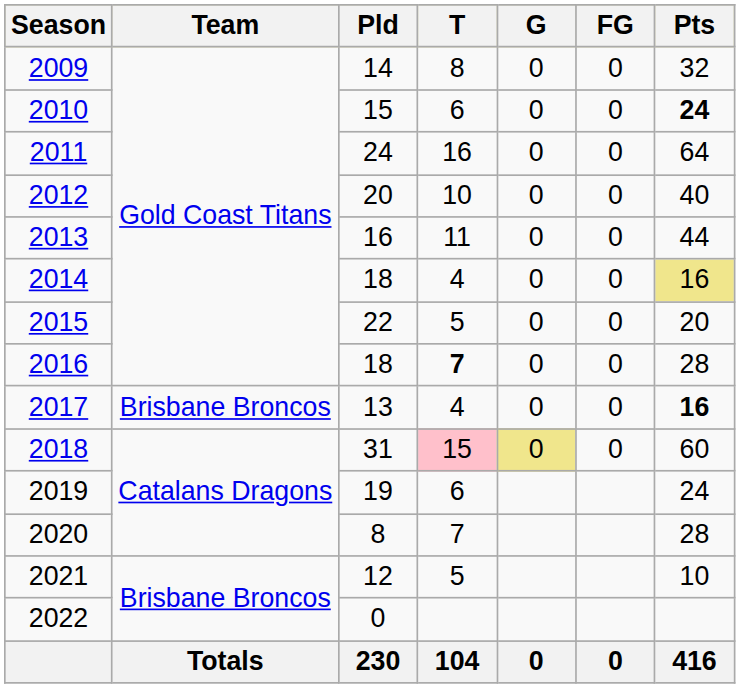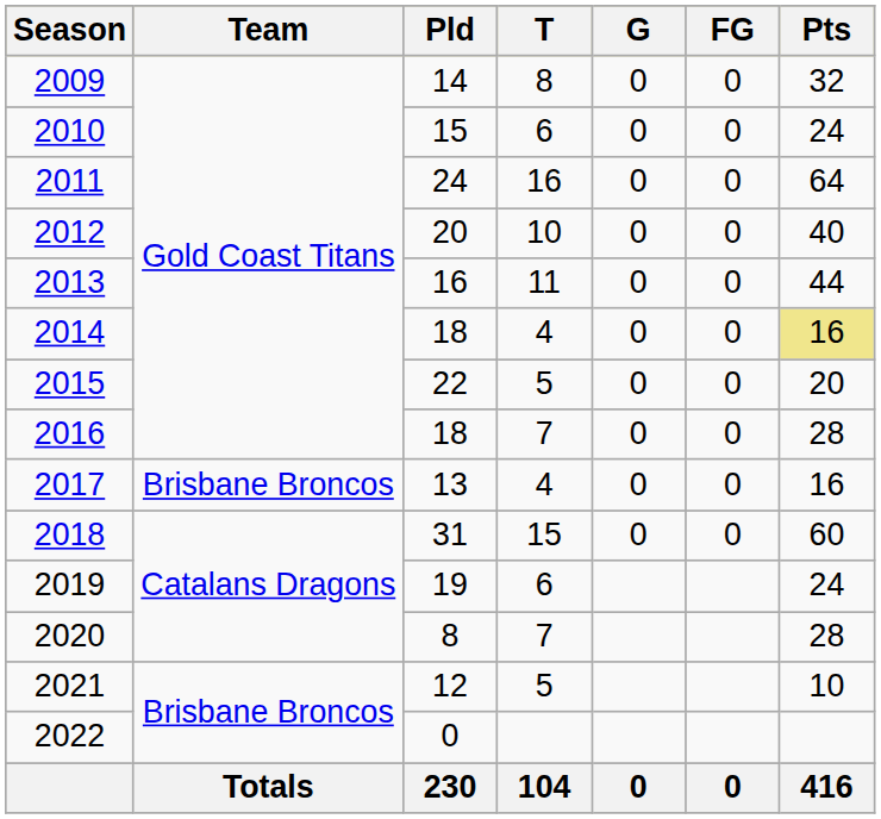2010 | Pts: bold -> normal
2016 | T: bold -> normal
2017 | Pts: bold -> normal
2018 | T: pink background -> no background
2018 | G: khaki background -> no background
